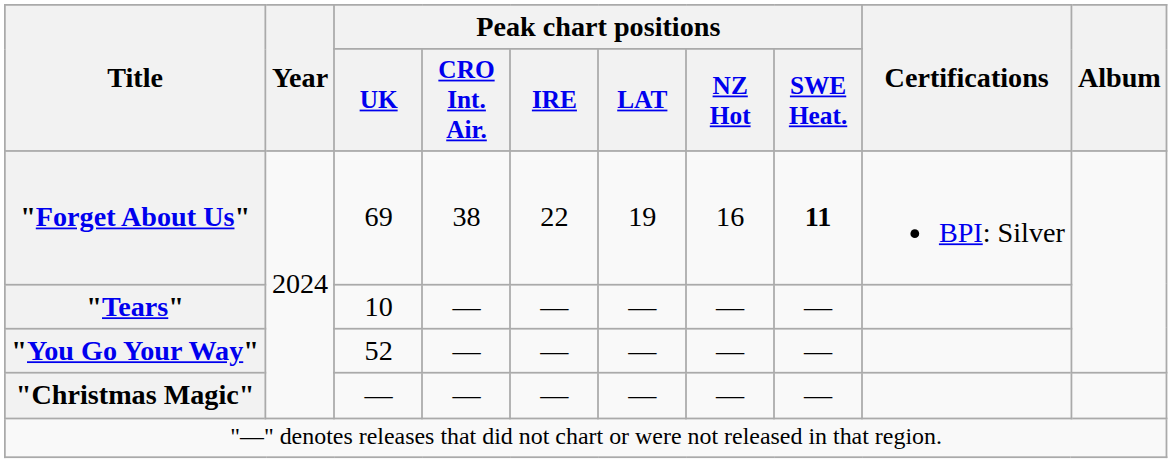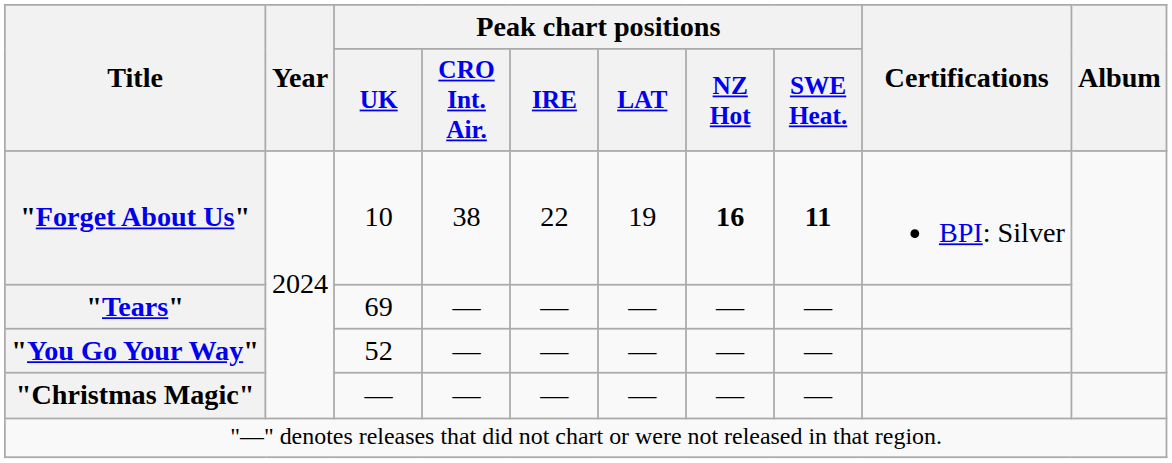"Forget About Us" | Peak chart positions / UK: 69 -> 10
"Forget About Us" | Peak chart positions / NZ Hot: normal -> bold
"Tears" | Peak chart positions / UK: 10 -> 69
